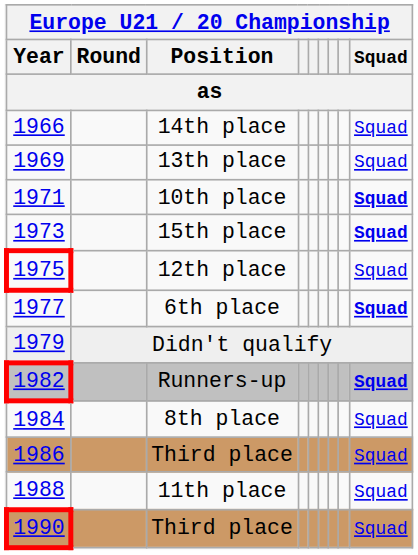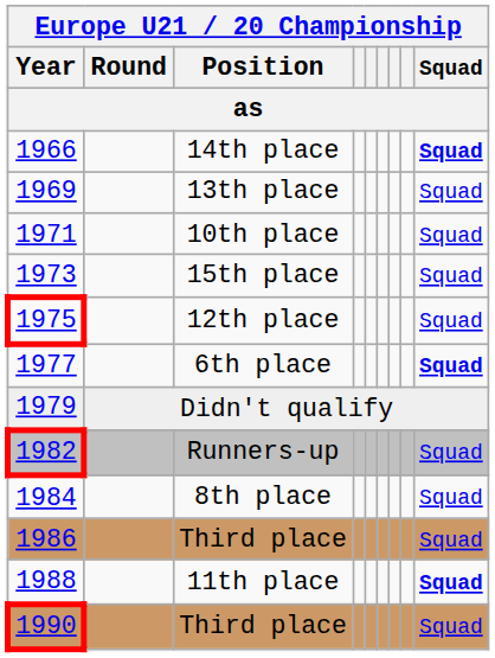14th place | Europe U21 / 20 Championship / Squad / as: normal -> bold
10th place | Europe U21 / 20 Championship / Squad / as: bold -> normal
15th place | Europe U21 / 20 Championship / Squad / as: bold -> normal
Runners-up | Europe U21 / 20 Championship / Squad / as: bold -> normal
11th place | Europe U21 / 20 Championship / Squad / as: normal -> bold
